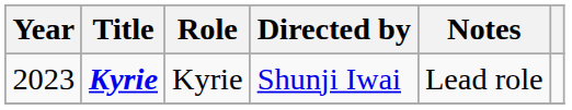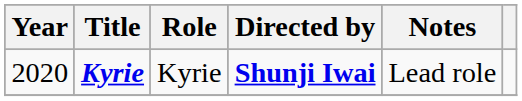row 2 | Year: 2023 -> 2020
row 2 | Directed by: normal -> bold
